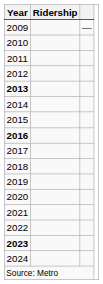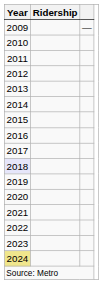2013 | Year: bold -> normal
2016 | Year: bold -> normal
2018 | Year: no background -> lavender background
2023 | Year: bold -> normal
2024 | Year: no background -> khaki background
